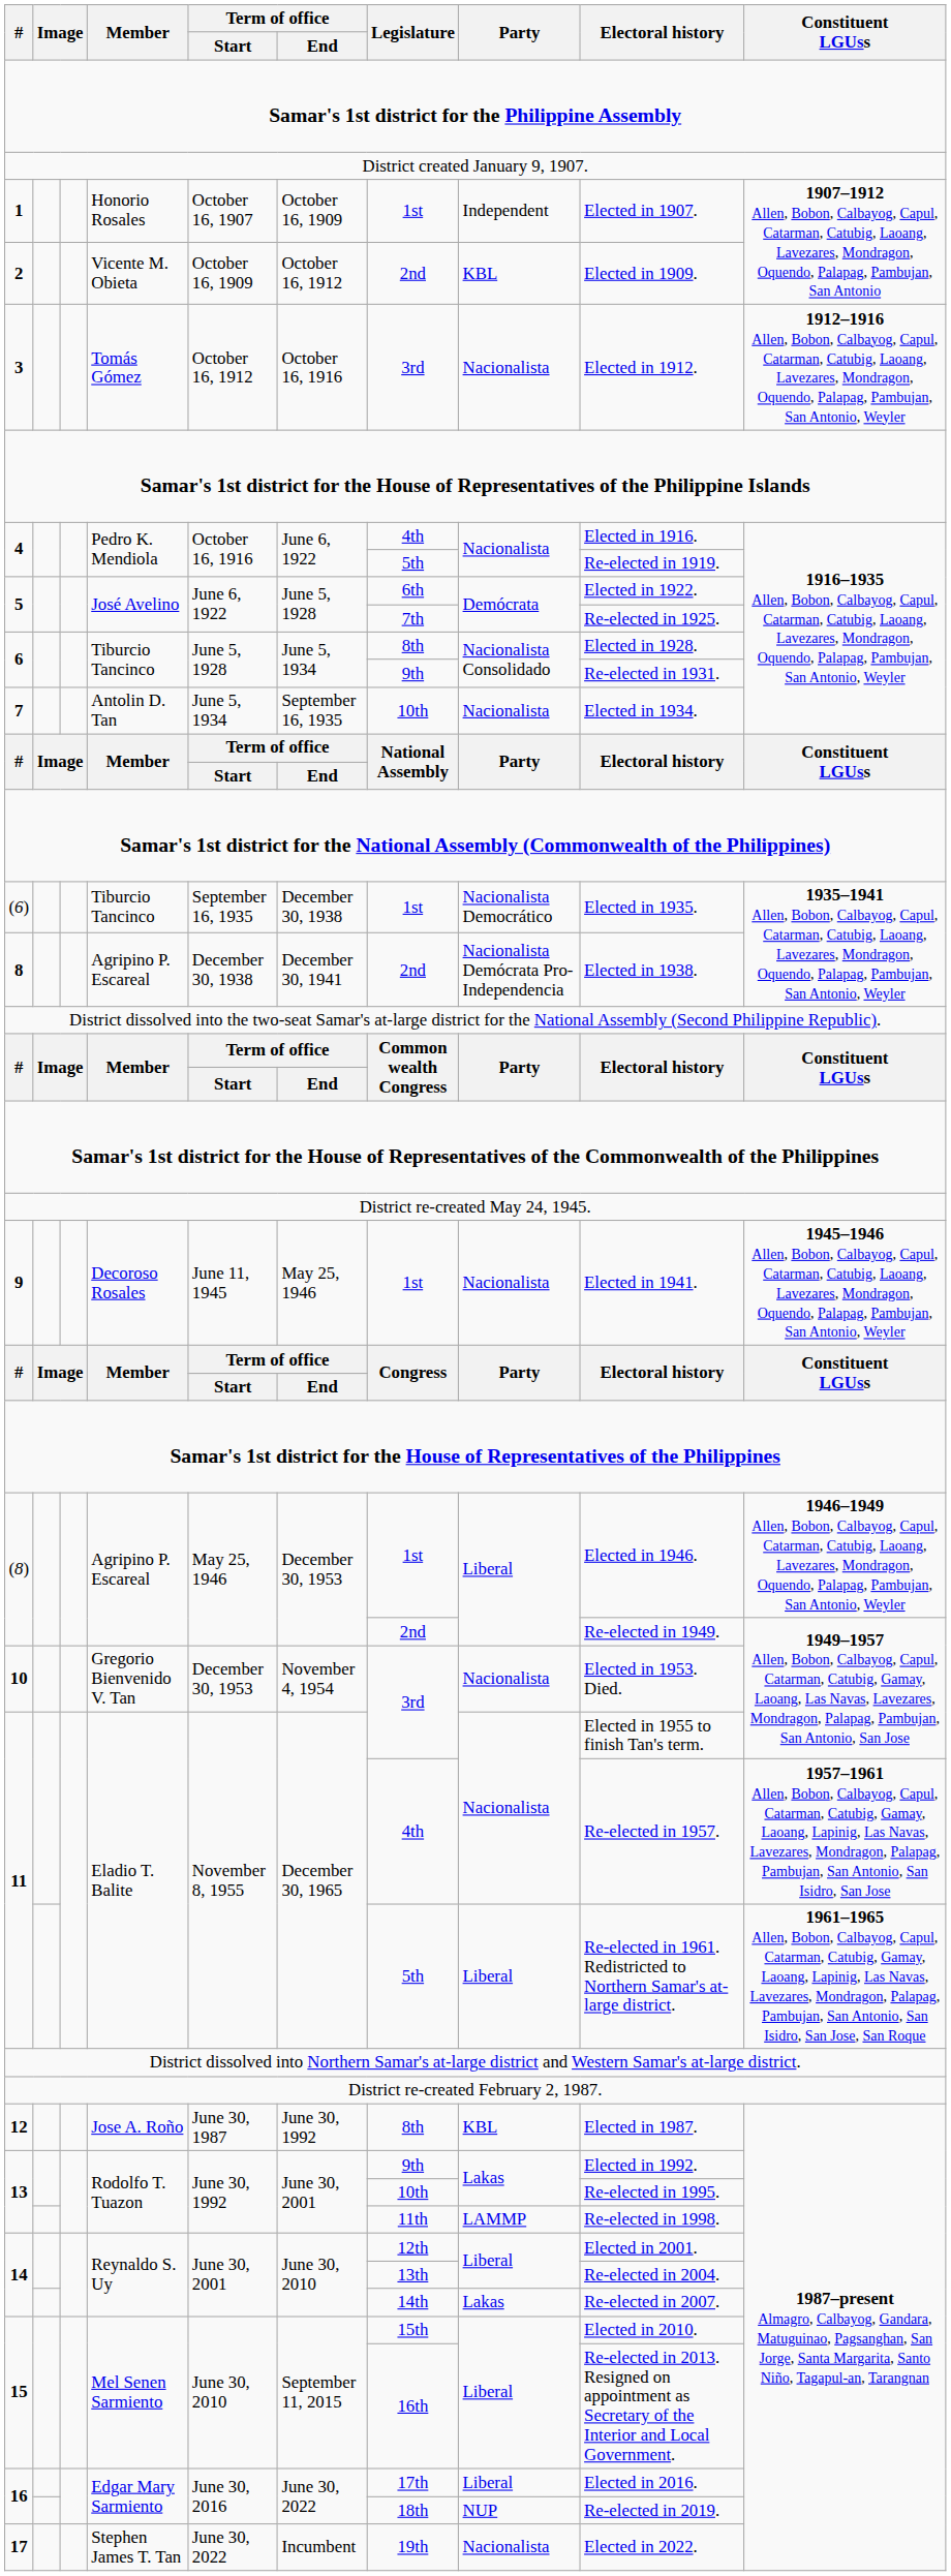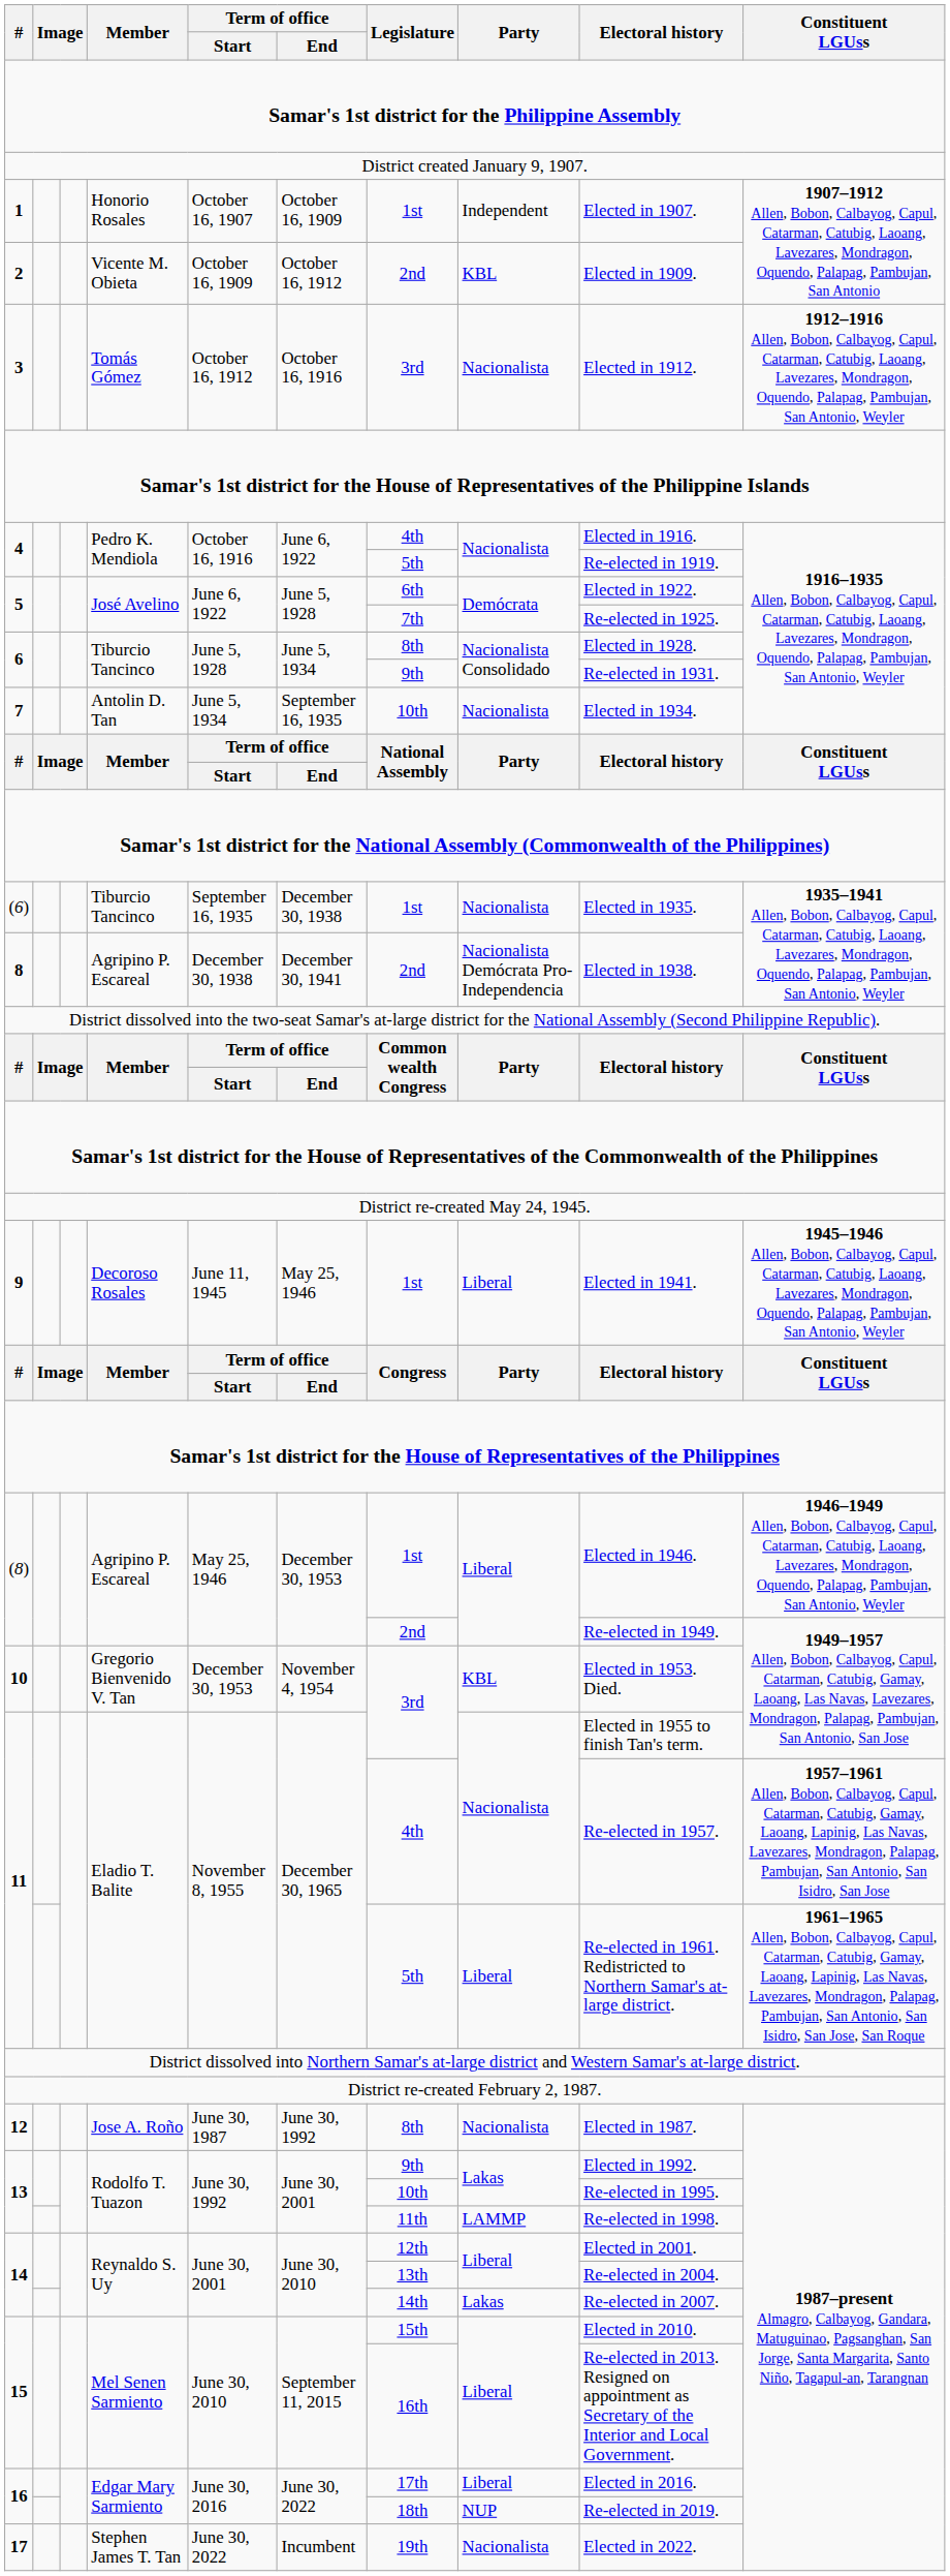(6) | Party: Nacionalista Democrático -> Nacionalista
9 | Party: Nacionalista -> Liberal
10 | Party: Nacionalista -> KBL
12 | Party: KBL -> Nacionalista
